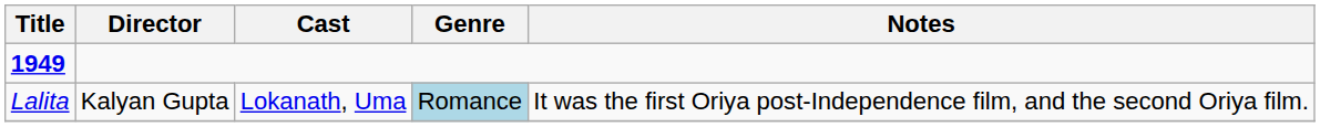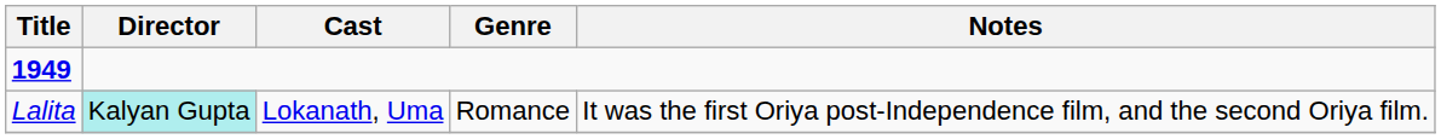Lalita | Director: no background -> paleturquoise background
Lalita | Genre: lightblue background -> no background
